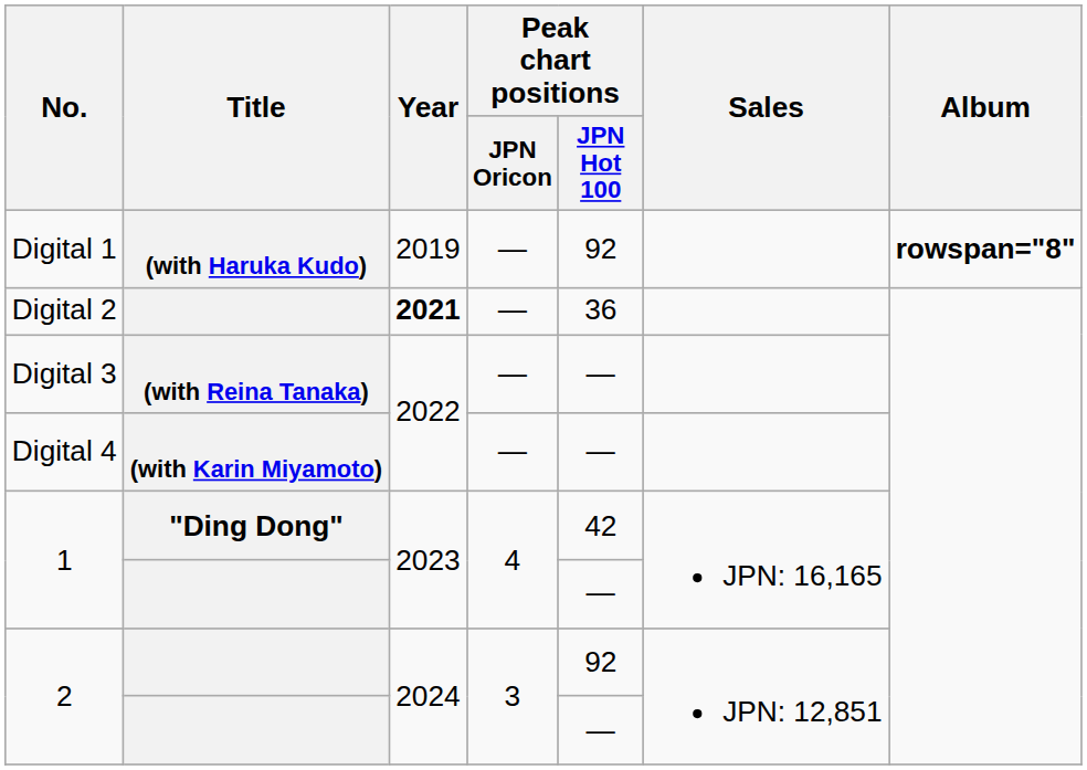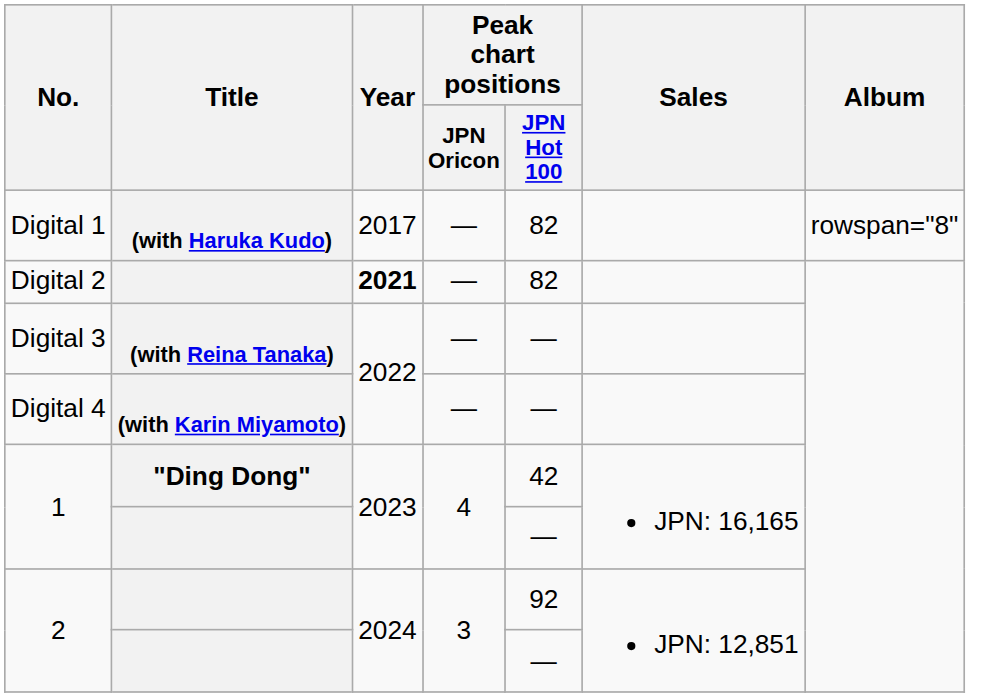Digital 1 | Year: 2019 -> 2017
Digital 1 | Peak chart positions / JPN Hot 100: 92 -> 82
Digital 1 | Album: bold -> normal
Digital 2 | Peak chart positions / JPN Hot 100: 36 -> 82
